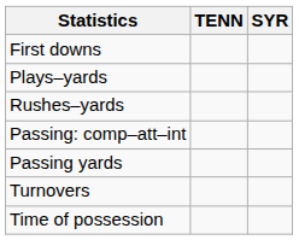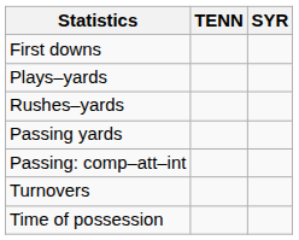rows swapped: Passing yards <-> Passing: comp–att–int
